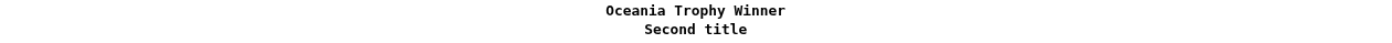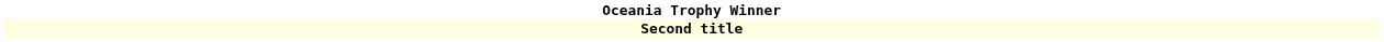row 2 | column 1: no background -> lightyellow background
